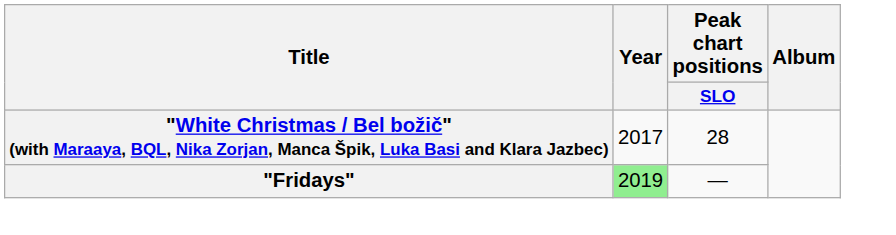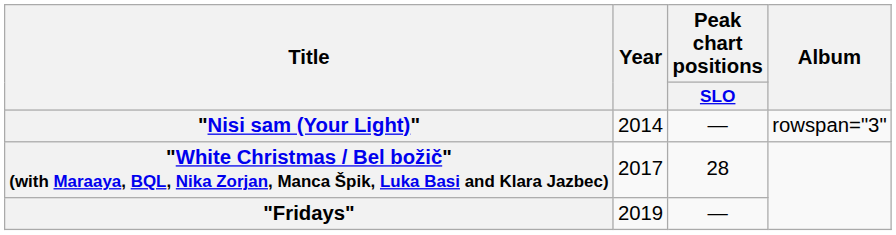+ row: "Nisi sam (Your Light)" | 2014 | — | rowspan="3"
"Fridays" | Year: lightgreen background -> no background
